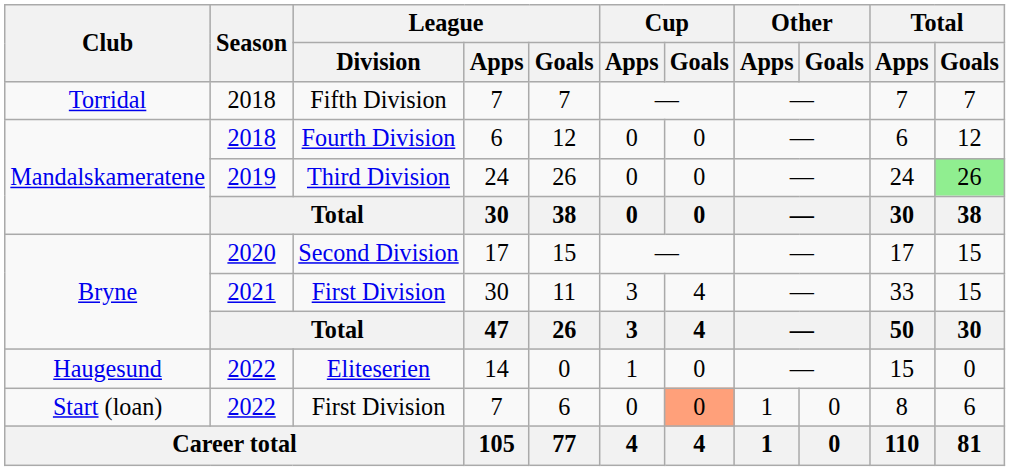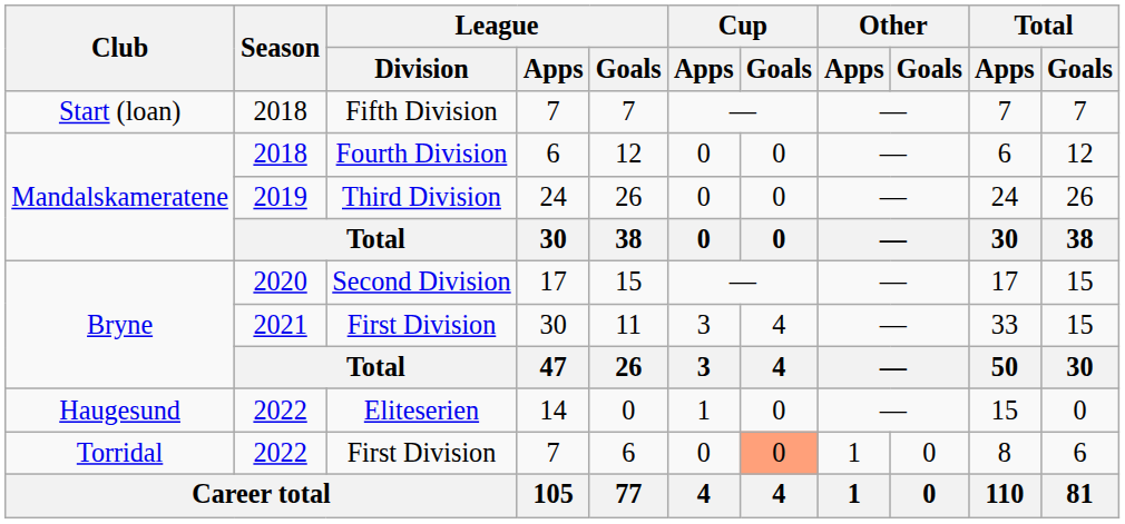Fifth Division | Club: Torridal -> Start (loan)
Third Division | Total / Goals: lightgreen background -> no background
First Division / 7 | Club: Start (loan) -> Torridal
